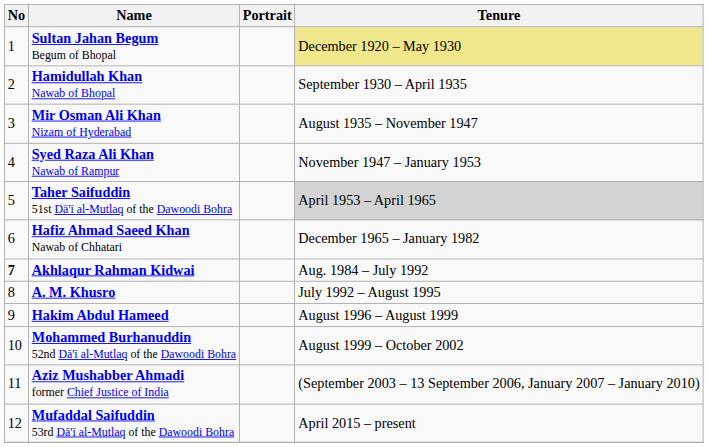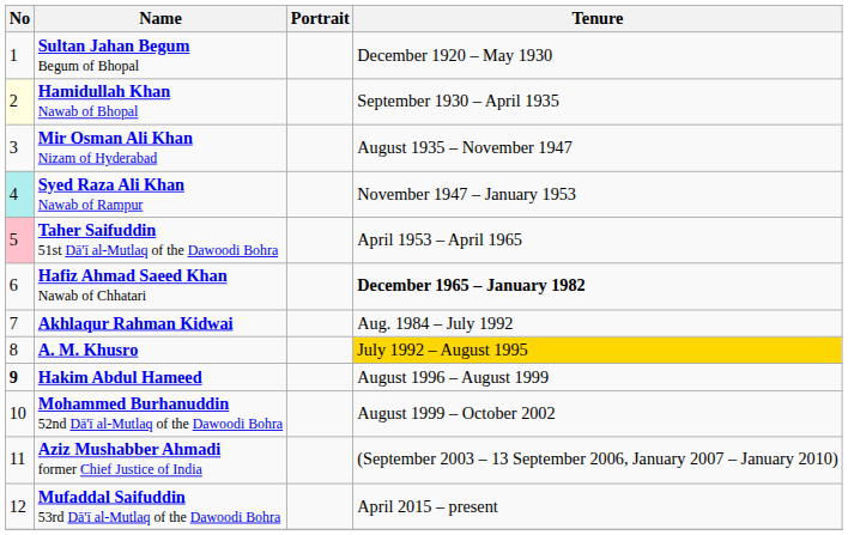Sultan Jahan Begum Begum of Bhopal | Tenure: khaki background -> no background
Hamidullah Khan Nawab of Bhopal | No: no background -> lightyellow background
Syed Raza Ali Khan Nawab of Rampur | No: no background -> paleturquoise background
Taher Saifuddin 51st Dā'ī al-Mutlaq of the Dawoodi Bohra | No: no background -> pink background
Taher Saifuddin 51st Dā'ī al-Mutlaq of the Dawoodi Bohra | Tenure: lightgrey background -> no background
Hafiz Ahmad Saeed Khan Nawab of Chhatari | Tenure: normal -> bold
Akhlaqur Rahman Kidwai | No: bold -> normal
A. M. Khusro | Tenure: no background -> gold background
Hakim Abdul Hameed | No: normal -> bold
